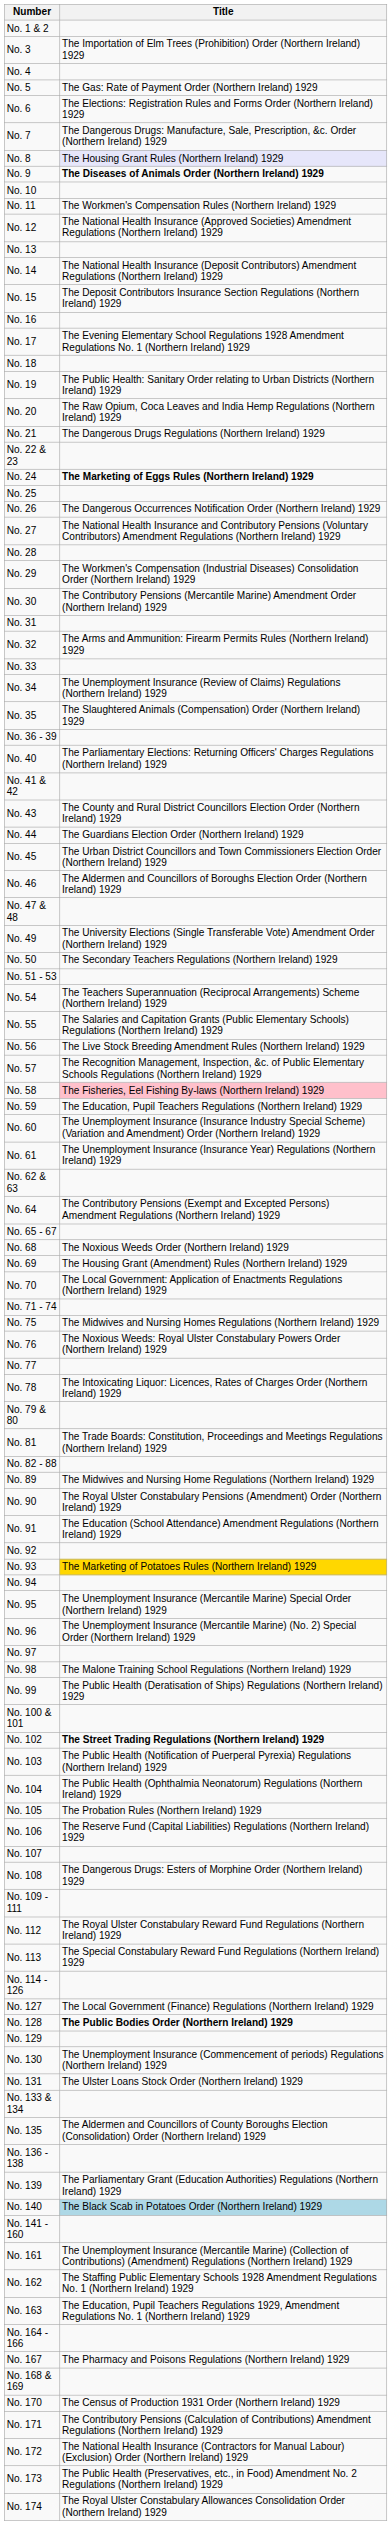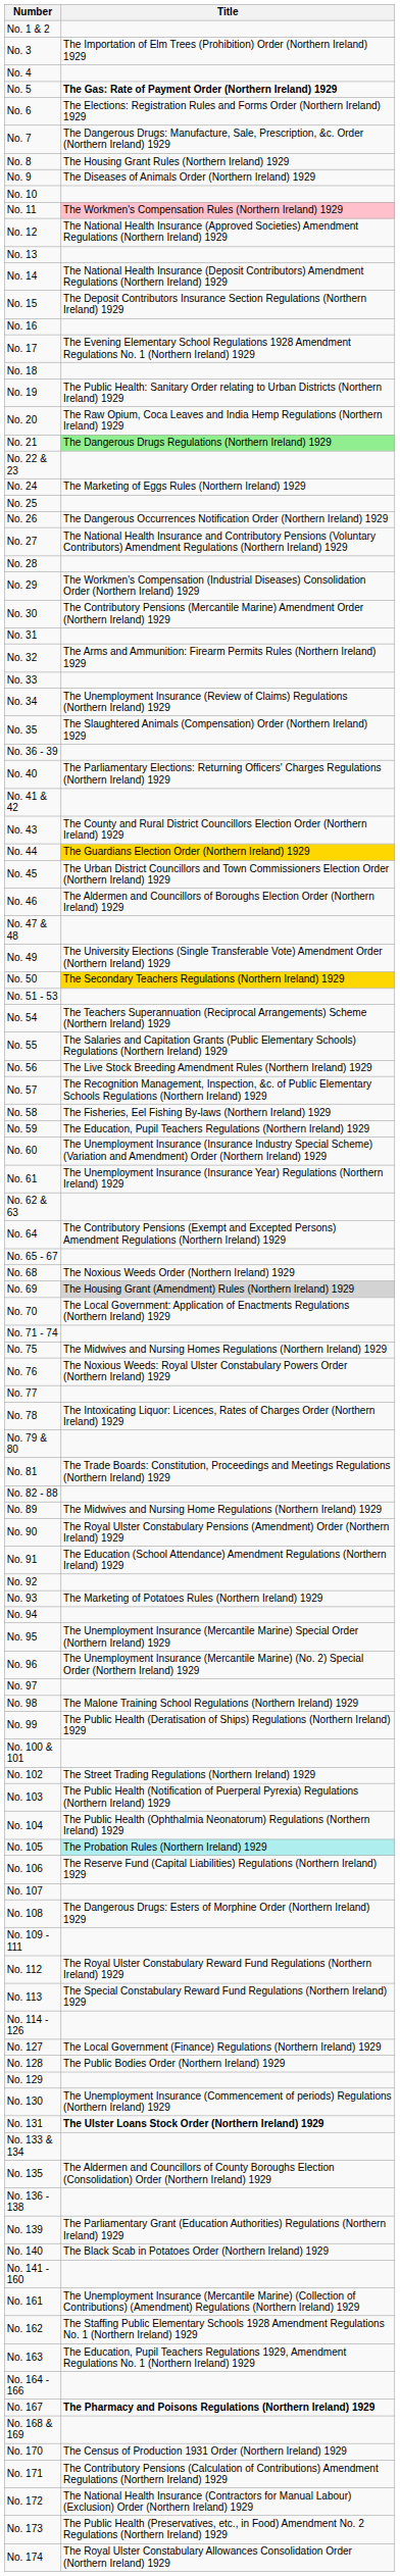No. 5 | Title: normal -> bold
No. 8 | Title: lavender background -> no background
No. 9 | Title: bold -> normal
No. 11 | Title: no background -> pink background
No. 21 | Title: no background -> lightgreen background
No. 24 | Title: bold -> normal
No. 44 | Title: no background -> gold background
No. 50 | Title: no background -> gold background
No. 58 | Title: pink background -> no background
No. 69 | Title: no background -> lightgrey background
No. 93 | Title: gold background -> no background
No. 102 | Title: bold -> normal
No. 105 | Title: no background -> paleturquoise background
No. 128 | Title: bold -> normal
No. 131 | Title: normal -> bold
No. 140 | Title: lightblue background -> no background
No. 167 | Title: normal -> bold
